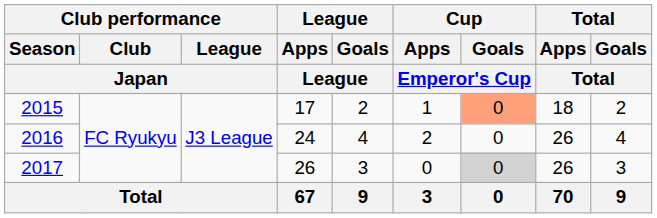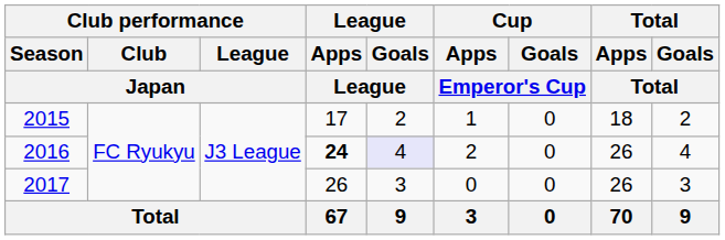2015 | Cup / Goals / Emperor's Cup: lightsalmon background -> no background
2016 | League / Apps / League: normal -> bold
2016 | League / Goals / League: no background -> lavender background
2017 | Cup / Goals / Emperor's Cup: lightgrey background -> no background
